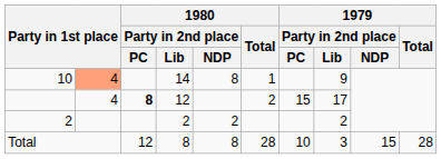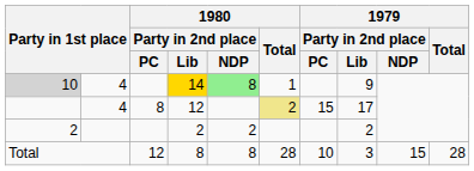row 4 | column 1: no background -> lightgrey background
row 4 | column 2: lightsalmon background -> no background
row 4 | 1980 / Party in 2nd place / Lib: no background -> gold background
row 4 | 1980 / Party in 2nd place / NDP: no background -> lightgreen background
row 5 | 1980 / Party in 2nd place / PC: bold -> normal
row 5 | 1980 / Total: no background -> khaki background
